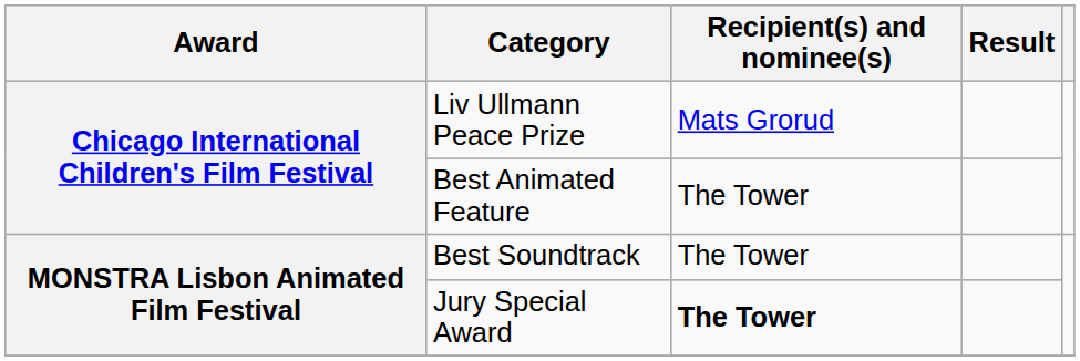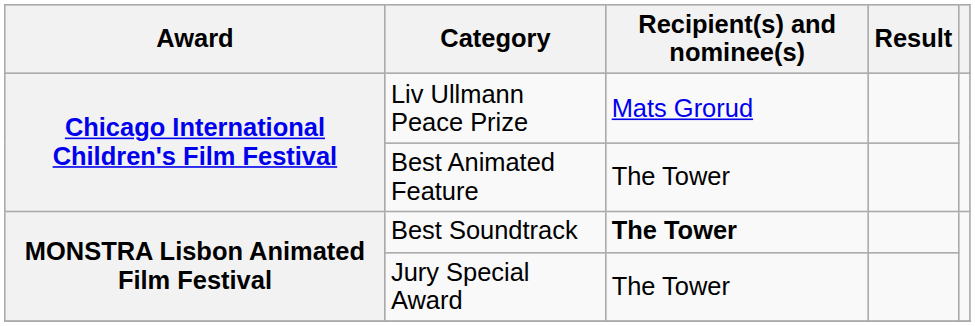Best Soundtrack | Recipient(s) and nominee(s): normal -> bold
Jury Special Award | Recipient(s) and nominee(s): bold -> normal
